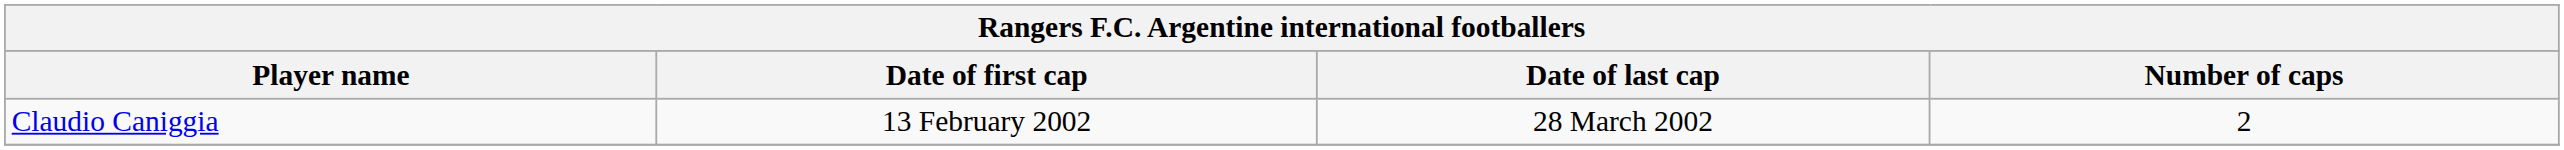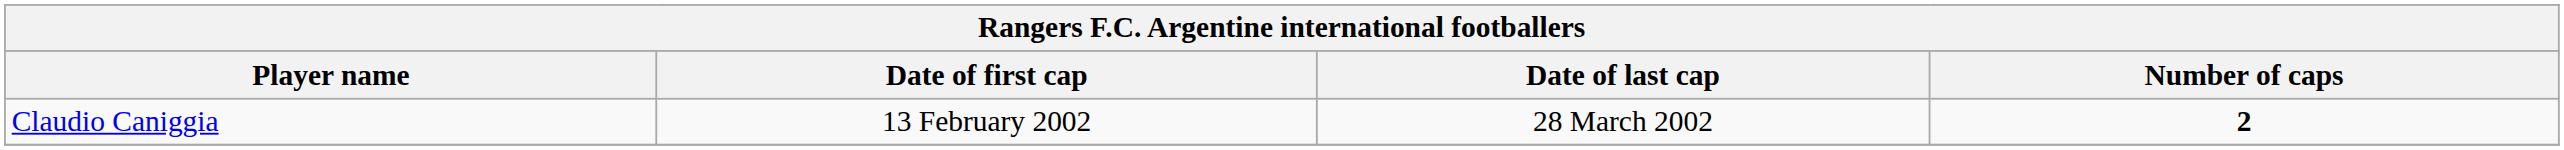Claudio Caniggia | Number of caps: normal -> bold
